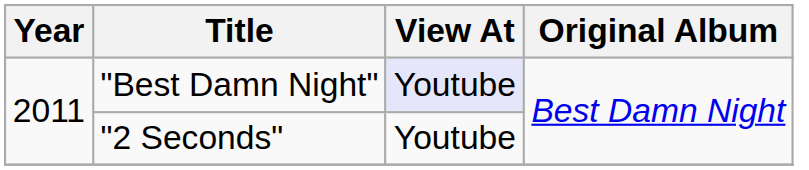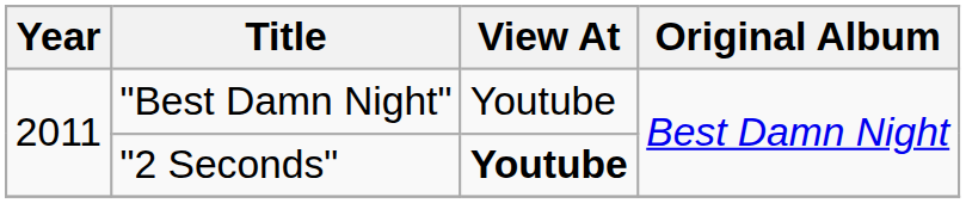"Best Damn Night" | View At: lavender background -> no background
"2 Seconds" | View At: normal -> bold
